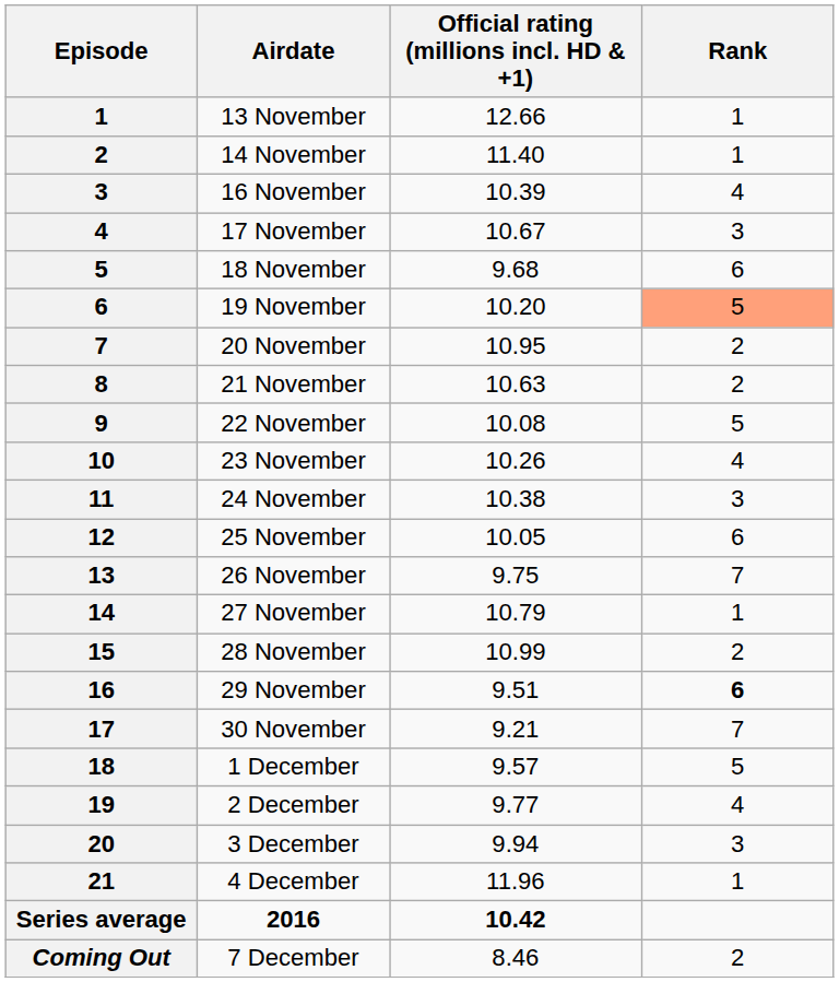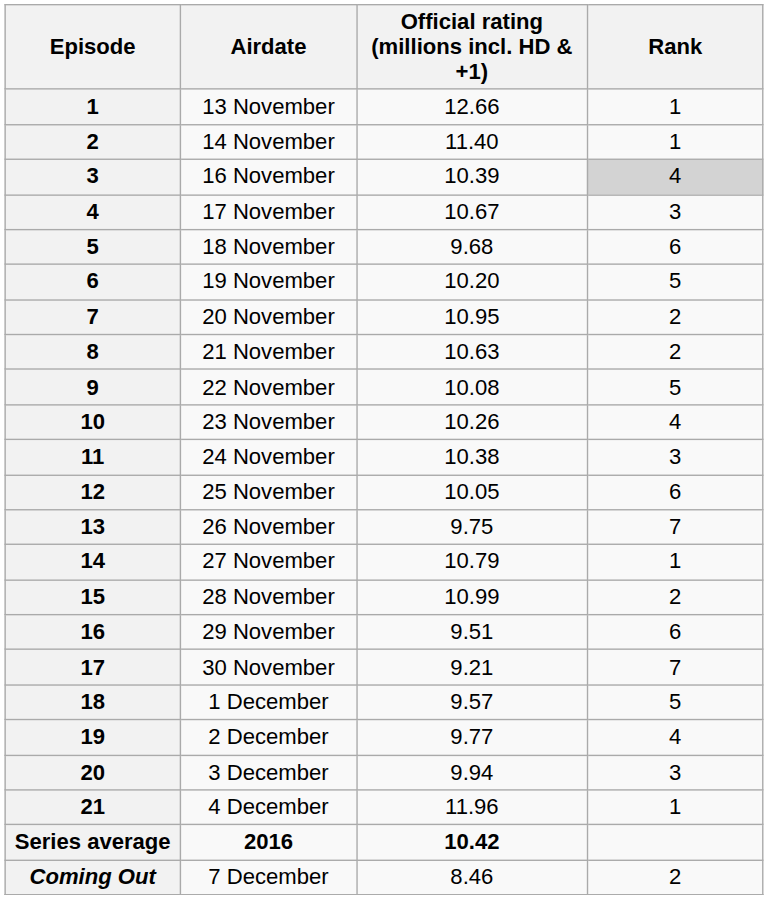16 November | Rank: no background -> lightgrey background
19 November | Rank: lightsalmon background -> no background
29 November | Rank: bold -> normal
